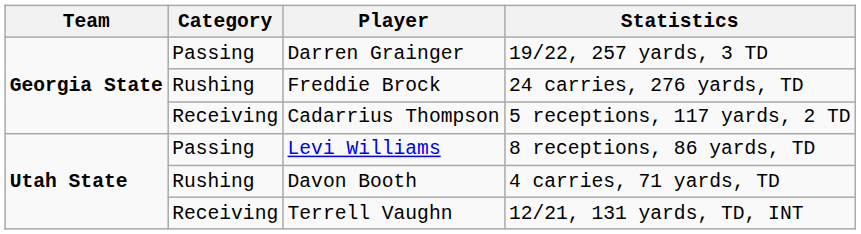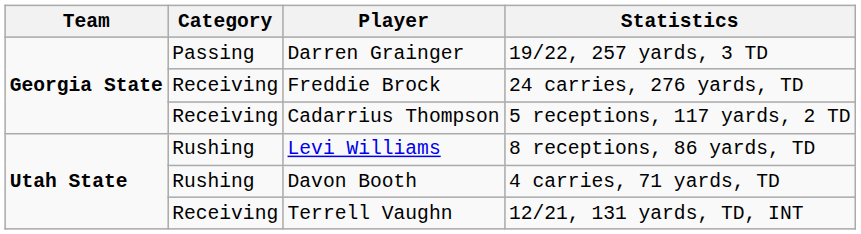Freddie Brock | Category: Rushing -> Receiving
Levi Williams | Category: Passing -> Rushing
